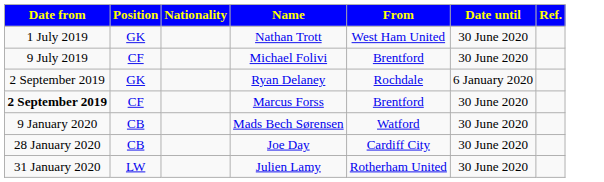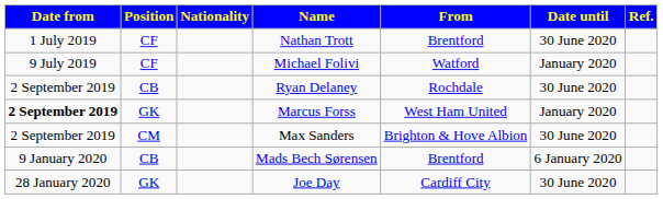Nathan Trott | Position: GK -> CF
Nathan Trott | From: West Ham United -> Brentford
Michael Folivi | From: Brentford -> Watford
Michael Folivi | Date until: 30 June 2020 -> January 2020
Ryan Delaney | Position: GK -> CB
Ryan Delaney | Date until: 6 January 2020 -> 30 June 2020
Marcus Forss | Position: CF -> GK
Marcus Forss | From: Brentford -> West Ham United
Marcus Forss | Date until: 30 June 2020 -> January 2020
+ row: 2 September 2019 | CM | Max Sanders | Brighton & Hove Albion | 30 June 2020
Mads Bech Sørensen | From: Watford -> Brentford
Mads Bech Sørensen | Date until: 30 June 2020 -> 6 January 2020
Joe Day | Position: CB -> GK
- row: 31 January 2020 | LW | Julien Lamy | Rotherham United | 30 June 2020
